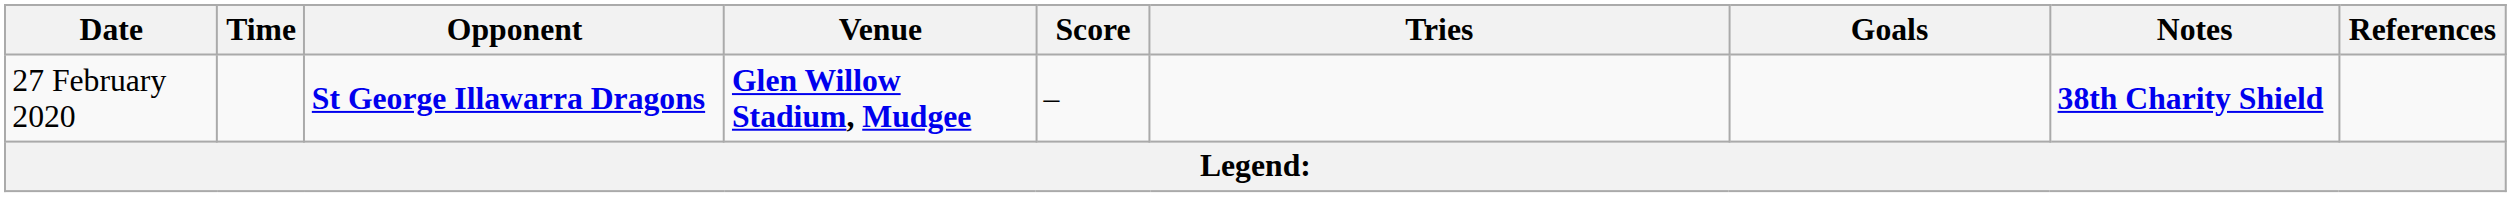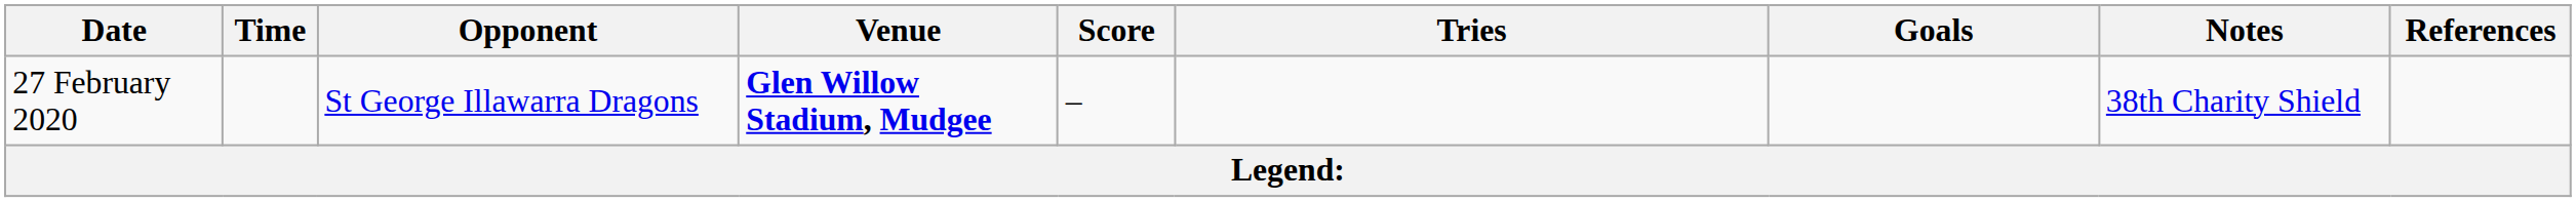27 February 2020 | Opponent: bold -> normal
27 February 2020 | Notes: bold -> normal
